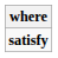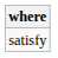row 2 | column 1: bold -> normal
